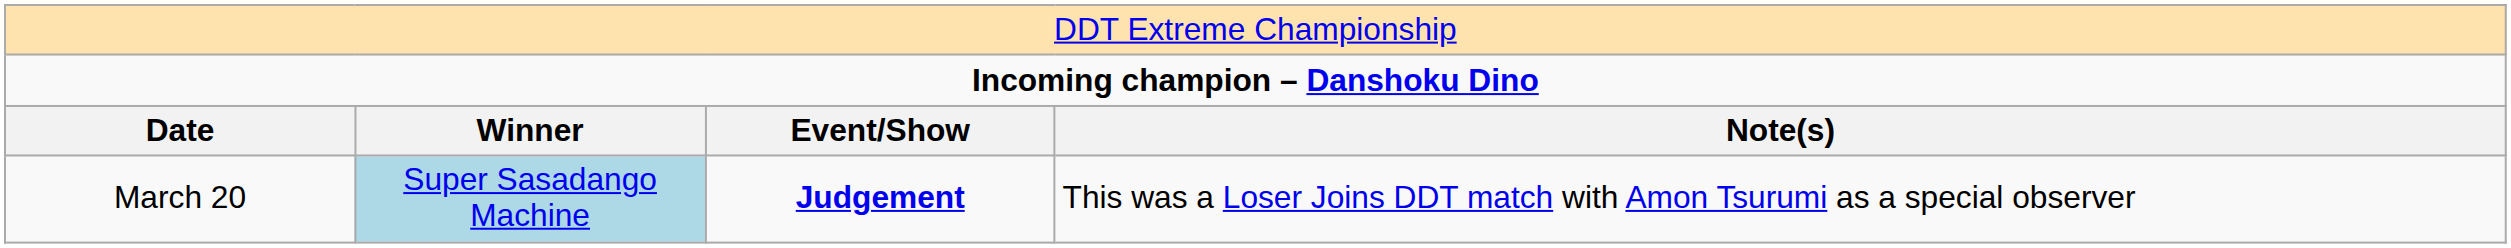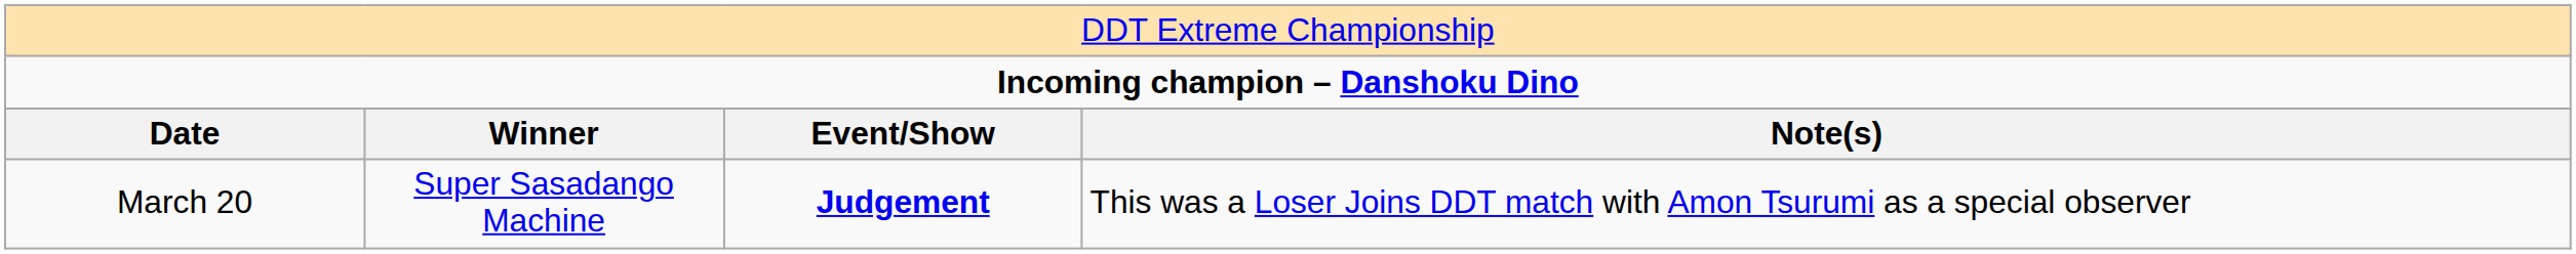March 20 | column 2: lightblue background -> no background
